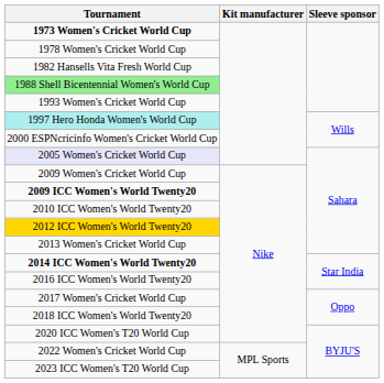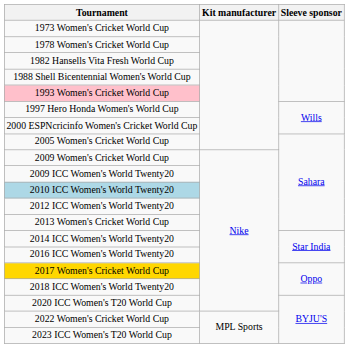1973 Women's Cricket World Cup | Tournament: bold -> normal
1988 Shell Bicentennial Women's World Cup | Tournament: lightgreen background -> no background
1993 Women's Cricket World Cup | Tournament: no background -> pink background
1997 Hero Honda Women's World Cup | Tournament: paleturquoise background -> no background
2005 Women's Cricket World Cup | Tournament: lavender background -> no background
2009 ICC Women's World Twenty20 | Tournament: bold -> normal
2010 ICC Women's World Twenty20 | Tournament: no background -> lightblue background
2012 ICC Women's World Twenty20 | Tournament: gold background -> no background
2014 ICC Women's World Twenty20 | Tournament: bold -> normal
2017 Women's Cricket World Cup | Tournament: no background -> gold background
